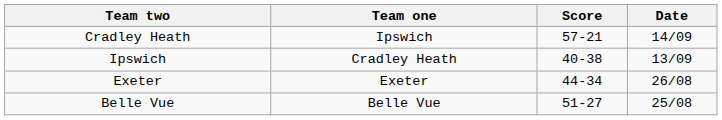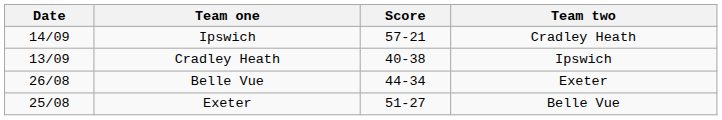columns swapped: Date <-> Team two
row 4 | Team one: Exeter -> Belle Vue
row 5 | Team one: Belle Vue -> Exeter
